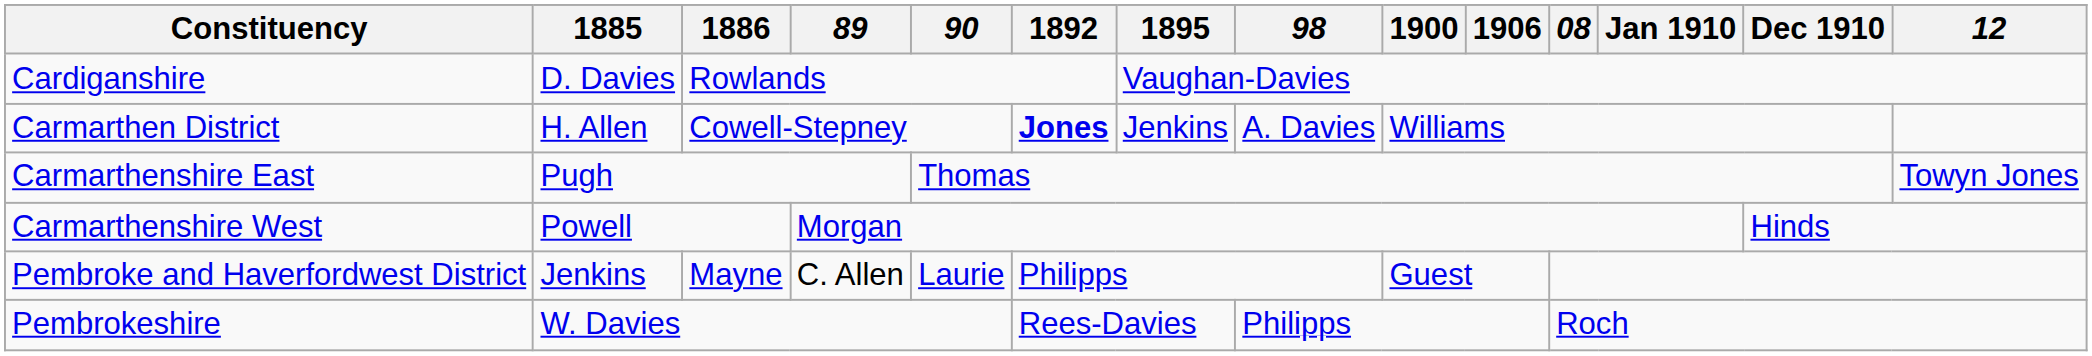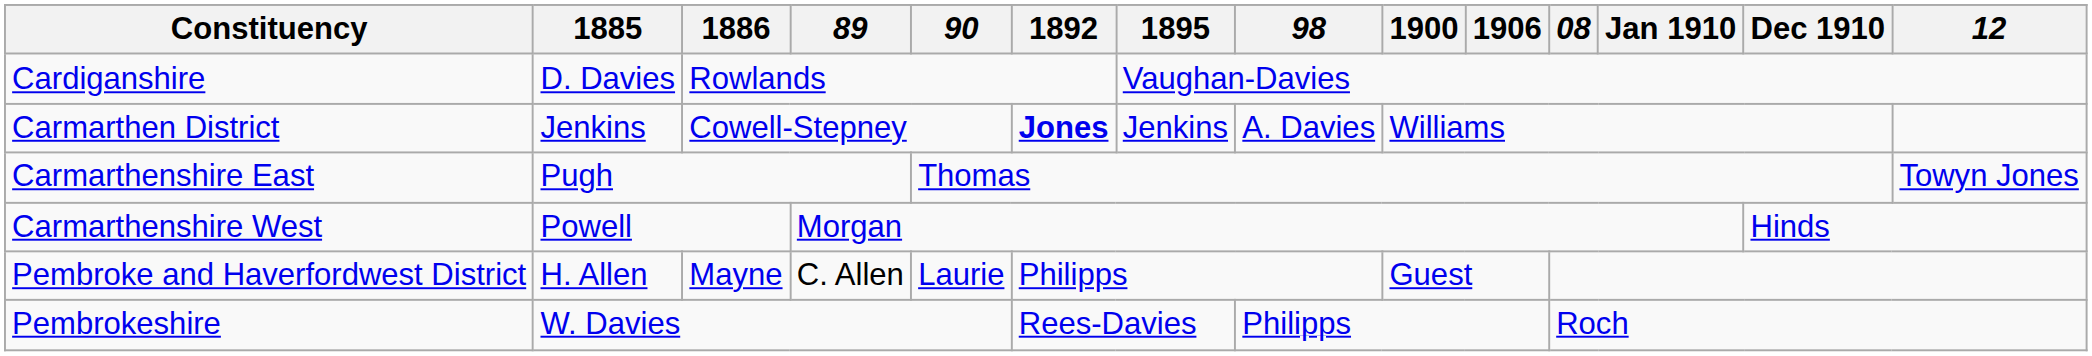Carmarthen District | 1885: H. Allen -> Jenkins
Pembroke and Haverfordwest District | 1885: Jenkins -> H. Allen
